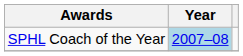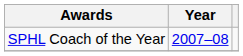SPHL Coach of the Year | Year: lightblue background -> no background
